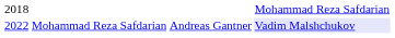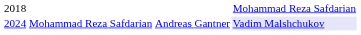row 2 | column 1: 2022 -> 2024
